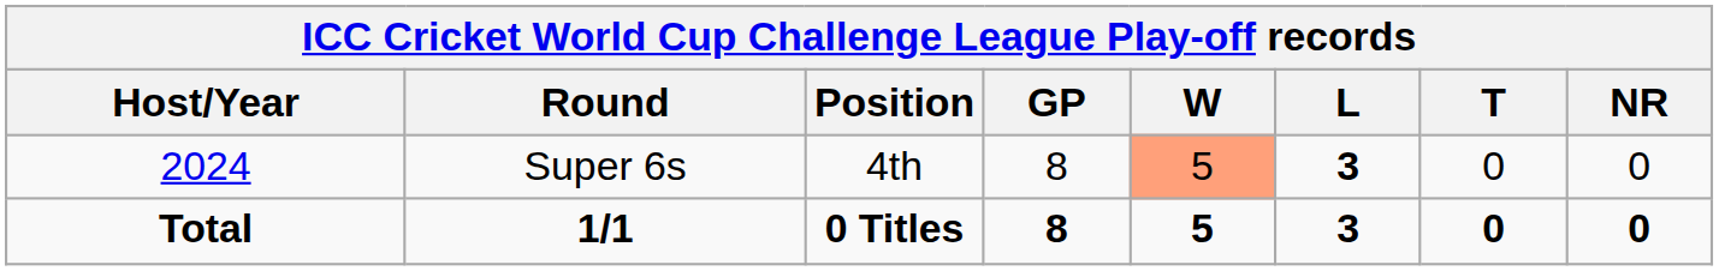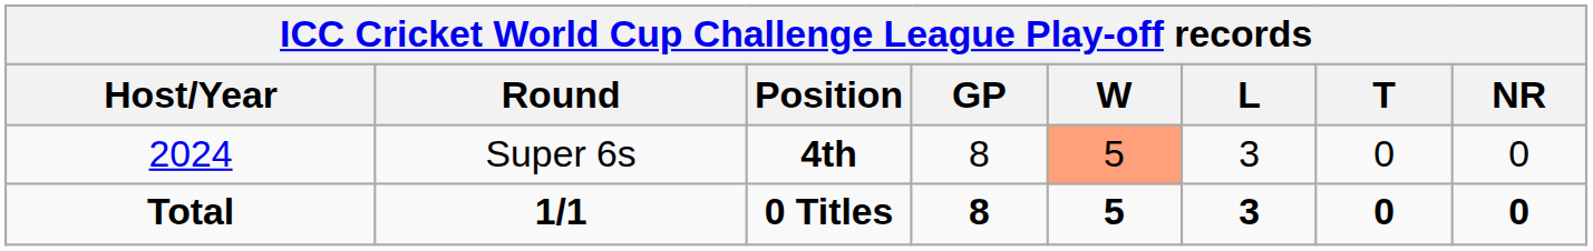2024 | Position: normal -> bold
2024 | L: bold -> normal
